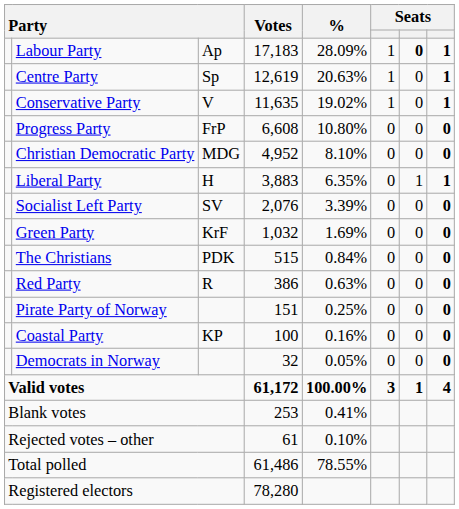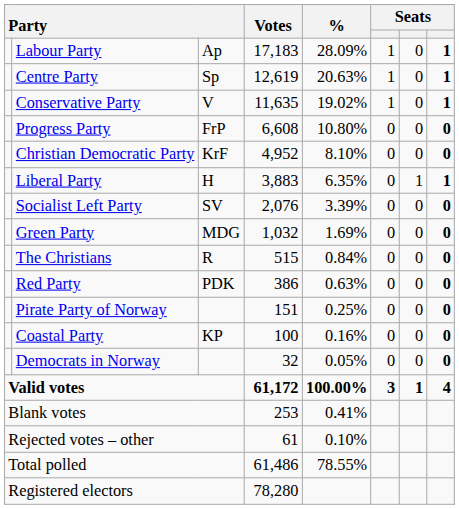Labour Party | column 7: bold -> normal
Christian Democratic Party | column 3: MDG -> KrF
Green Party | column 3: KrF -> MDG
The Christians | column 3: PDK -> R
Red Party | column 3: R -> PDK
